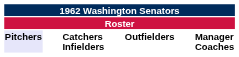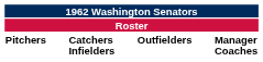Pitchers | column 1: lavender background -> no background
